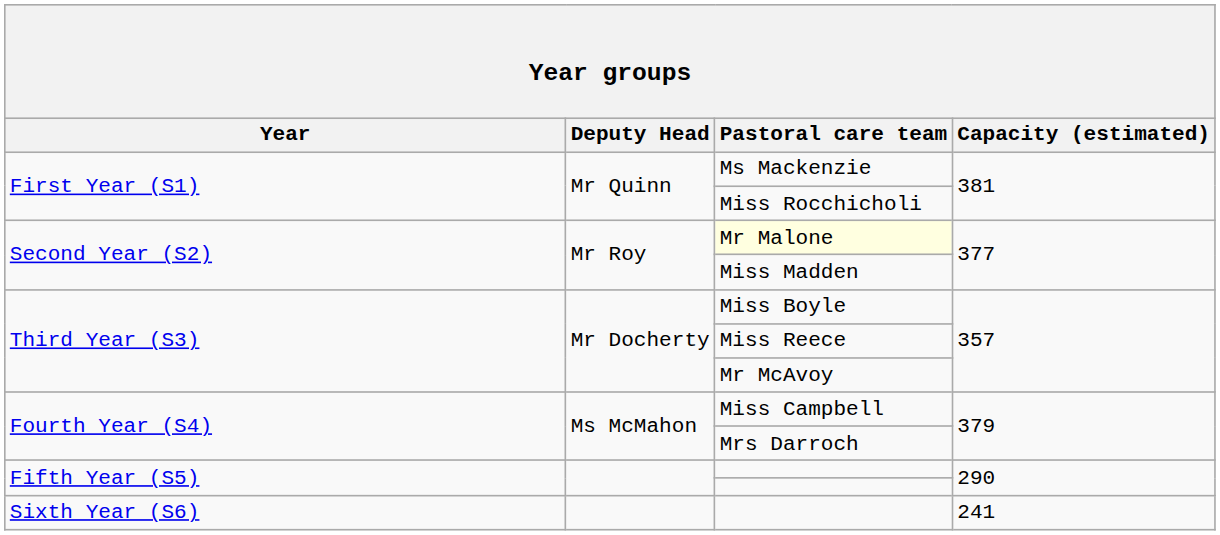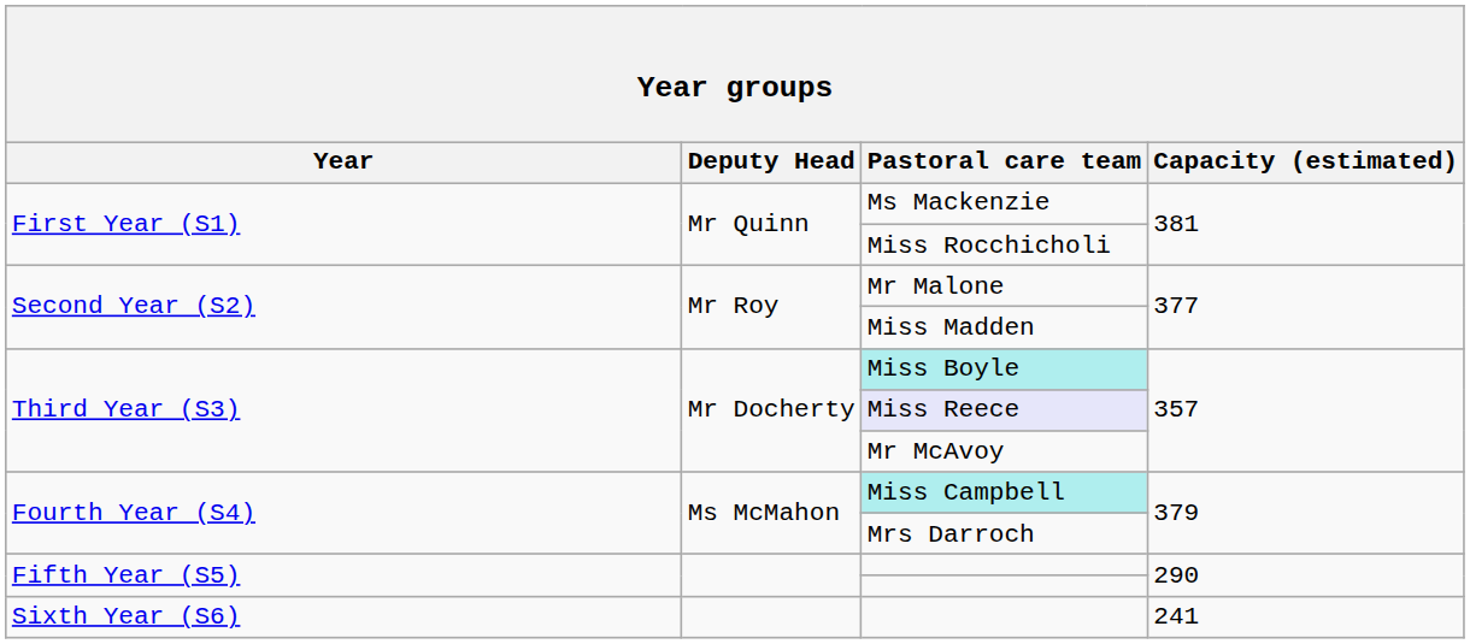Mr Malone | Pastoral care team: lightyellow background -> no background
Miss Boyle | Pastoral care team: no background -> paleturquoise background
Miss Reece | Pastoral care team: no background -> lavender background
Miss Campbell | Pastoral care team: no background -> paleturquoise background
